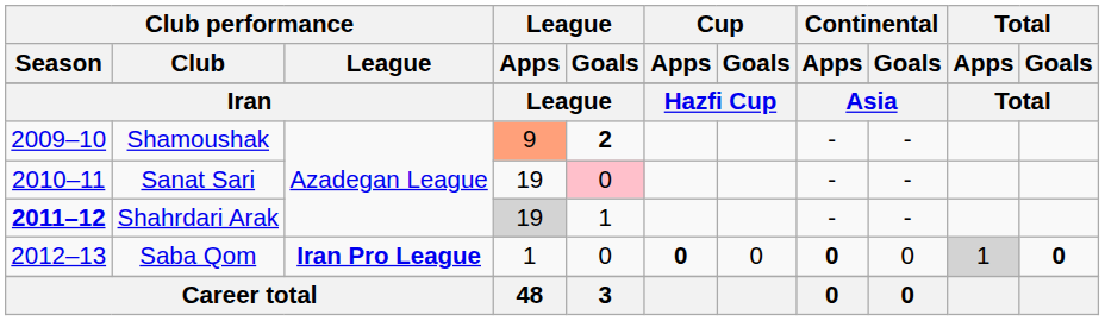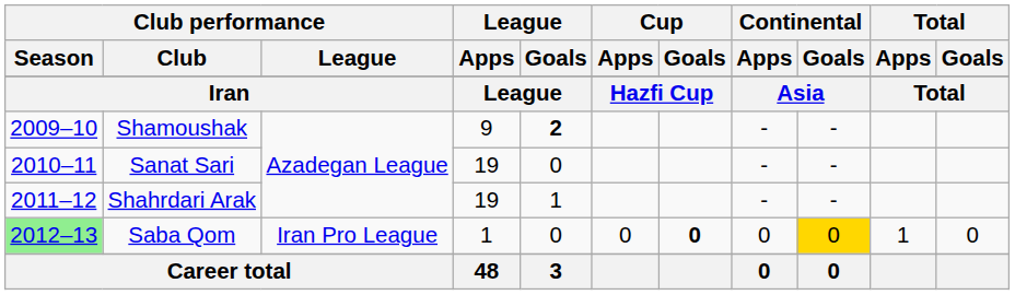Shamoushak | League / Apps: lightsalmon background -> no background
Sanat Sari | League / Goals: pink background -> no background
Shahrdari Arak | Club performance / Season: bold -> normal
Shahrdari Arak | League / Apps: lightgrey background -> no background
Saba Qom | Club performance / Season: no background -> lightgreen background
Saba Qom | Club performance / League: bold -> normal
Saba Qom | Cup / Apps: bold -> normal
Saba Qom | Cup / Goals: normal -> bold
Saba Qom | Continental / Apps: bold -> normal
Saba Qom | Continental / Goals: no background -> gold background
Saba Qom | Total / Apps: lightgrey background -> no background
Saba Qom | Total / Goals: bold -> normal
